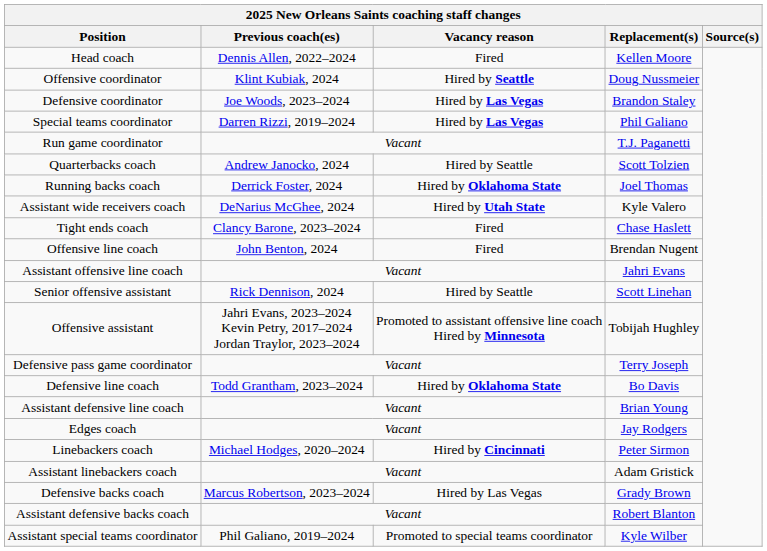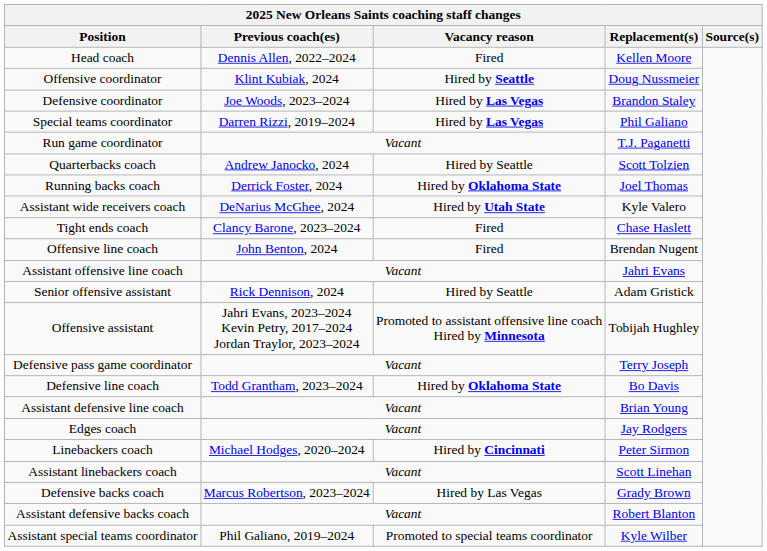Senior offensive assistant | Replacement(s): Scott Linehan -> Adam Gristick
Assistant linebackers coach | Replacement(s): Adam Gristick -> Scott Linehan
